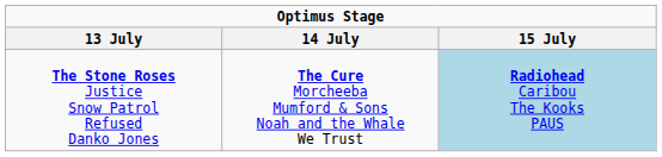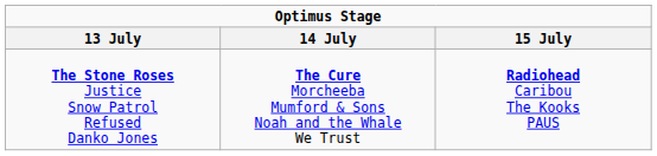The Stone Roses Justice Snow Patrol Refused Danko Jones | 15 July: lightblue background -> no background
